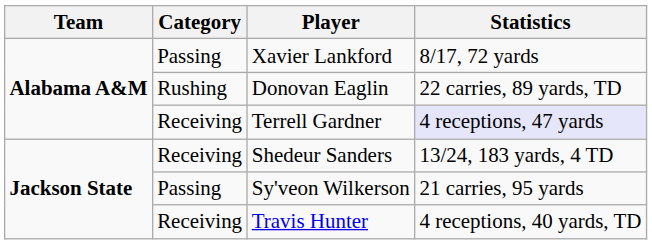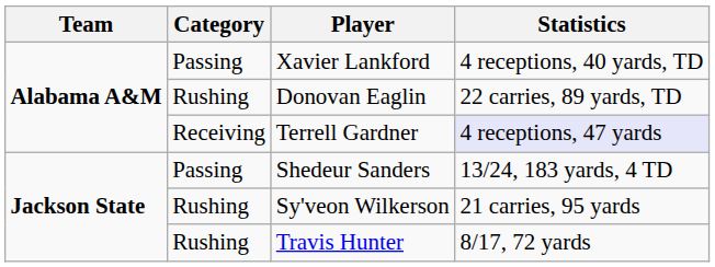Xavier Lankford | Statistics: 8/17, 72 yards -> 4 receptions, 40 yards, TD
Shedeur Sanders | Category: Receiving -> Passing
Sy'veon Wilkerson | Category: Passing -> Rushing
Travis Hunter | Category: Receiving -> Rushing
Travis Hunter | Statistics: 4 receptions, 40 yards, TD -> 8/17, 72 yards
